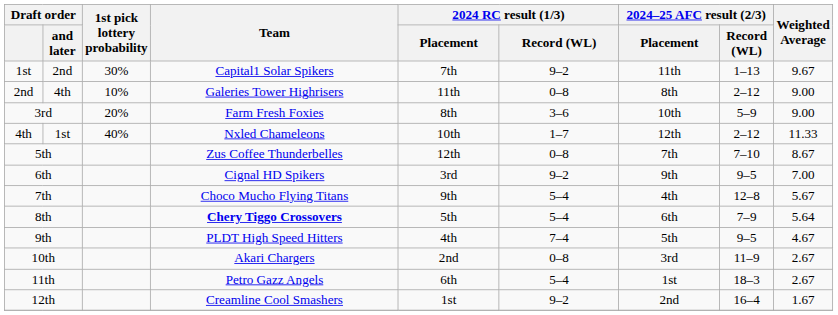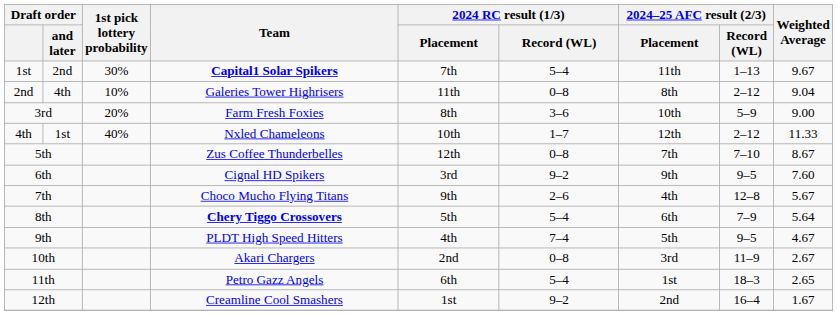row 3 | Team: normal -> bold
row 3 | 2024 RC result (1/3) / Record (WL): 9–2 -> 5–4
row 4 | Weighted Average: 9.00 -> 9.04
row 8 | Weighted Average: 7.00 -> 7.60
row 9 | 2024 RC result (1/3) / Record (WL): 5–4 -> 2–6
row 13 | Weighted Average: 2.67 -> 2.65
